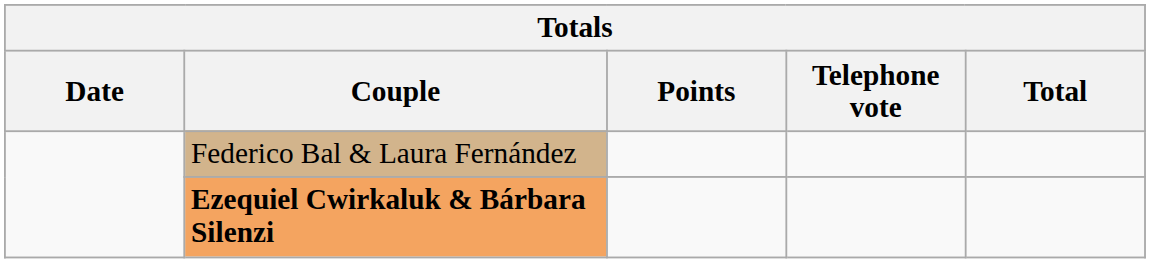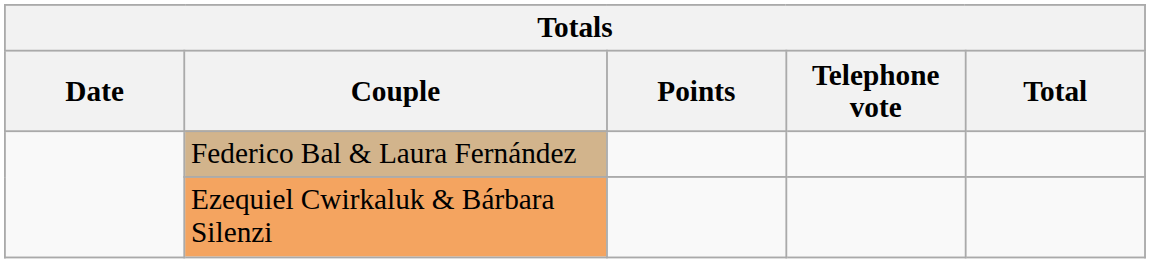Ezequiel Cwirkaluk & Bárbara Silenzi | Couple: bold -> normal
